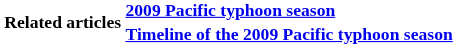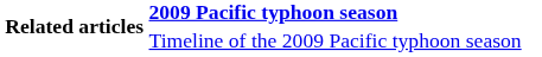row 2 | 2009 Pacific typhoon season: bold -> normal
